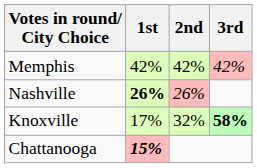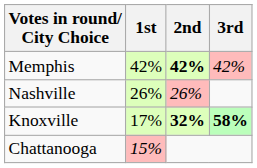Memphis | 2nd: normal -> bold
Nashville | 1st: bold -> normal
Knoxville | 2nd: normal -> bold
Chattanooga | 1st: bold -> normal
